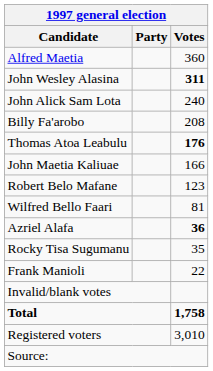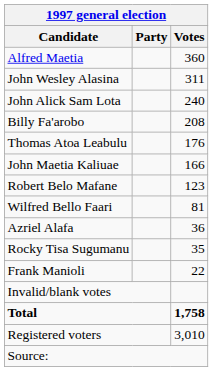John Wesley Alasina | Votes: bold -> normal
Thomas Atoa Leabulu | Votes: bold -> normal
Azriel Alafa | Votes: bold -> normal
